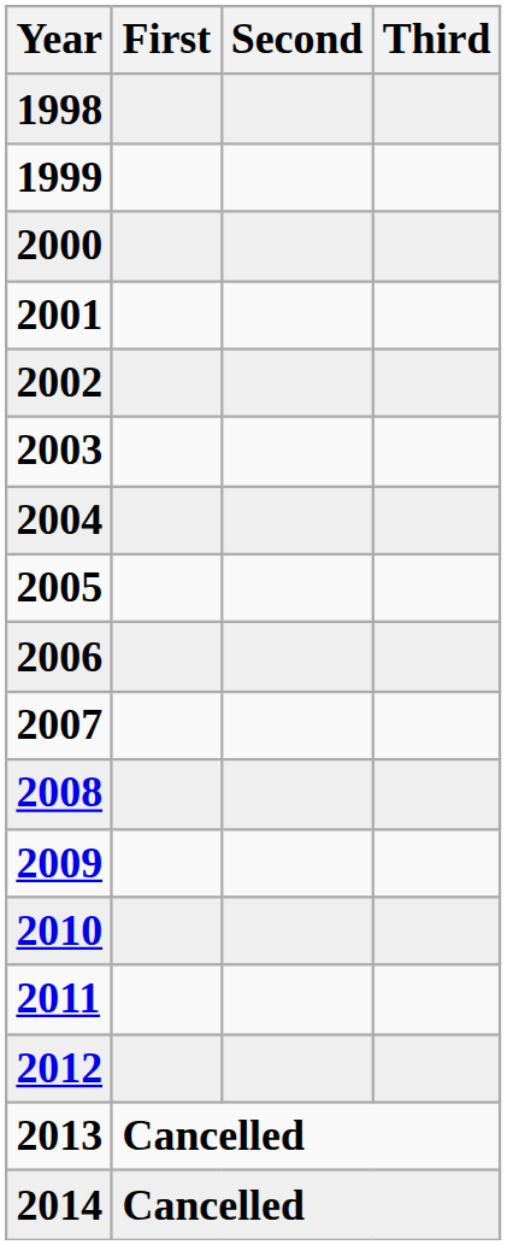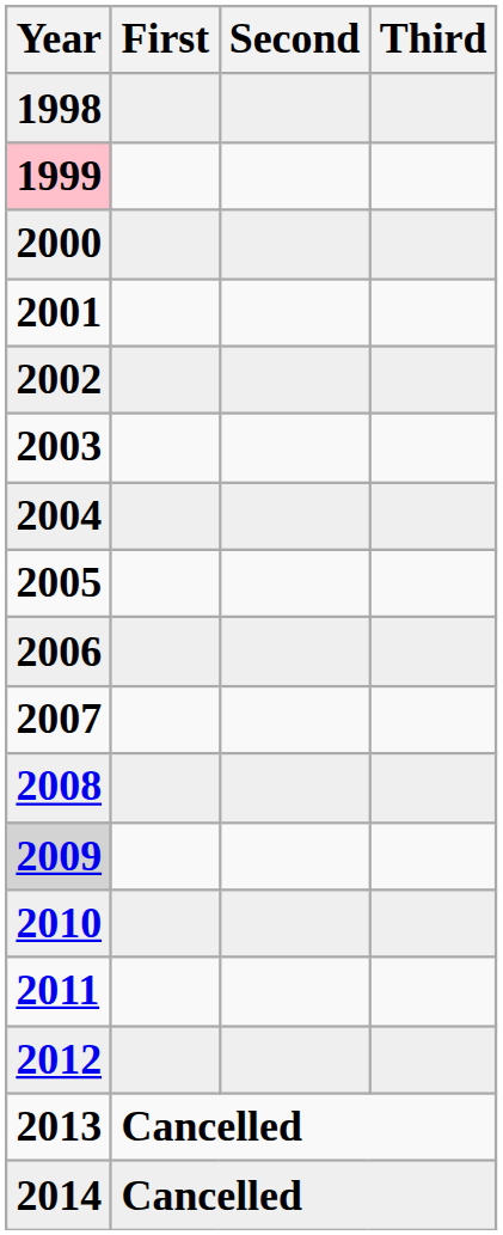1999 | Year: no background -> pink background
2009 | Year: no background -> lightgrey background
